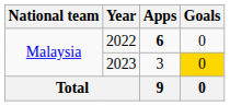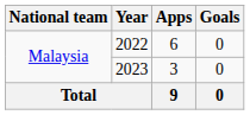2022 | Apps: bold -> normal
2023 | Goals: gold background -> no background
